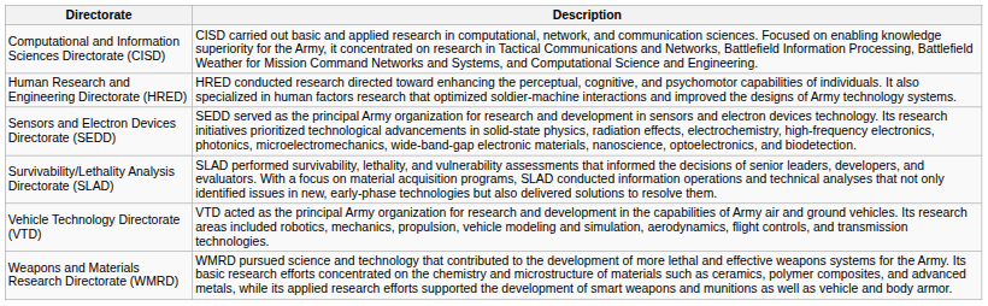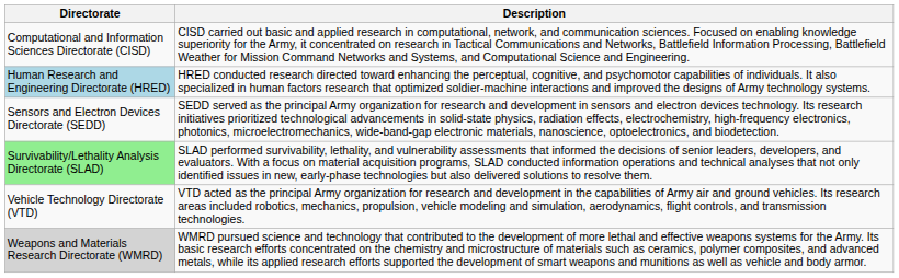Human Research and Engineering Directorate (HRED) | Directorate: no background -> lightblue background
Survivability/Lethality Analysis Directorate (SLAD) | Directorate: no background -> lightgreen background
Weapons and Materials Research Directorate (WMRD) | Directorate: no background -> lightgrey background
